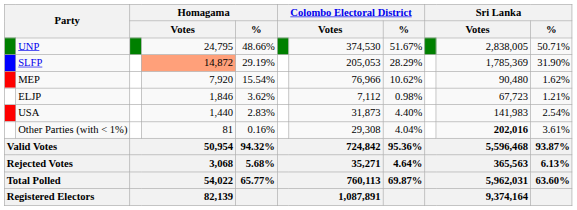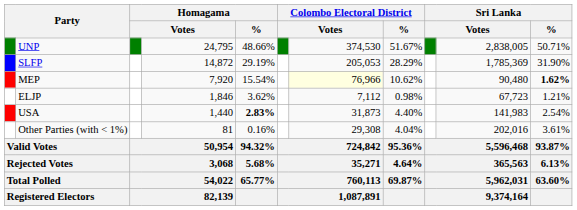SLFP | column 4: lightsalmon background -> no background
MEP | column 7: no background -> lightyellow background
MEP | Sri Lanka / %: normal -> bold
USA | Homagama / %: normal -> bold
Other Parties (with < 1%) | column 10: bold -> normal
